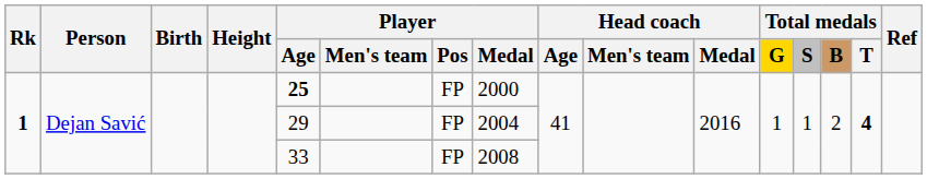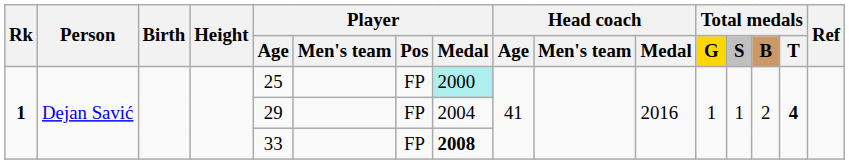row 3 | Player / Age: bold -> normal
row 3 | Player / Medal: no background -> paleturquoise background
row 5 | Player / Medal: normal -> bold
